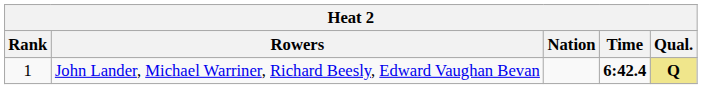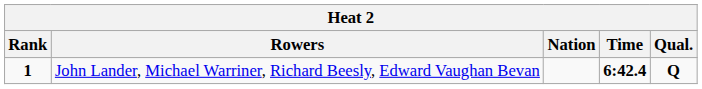row 3 | Rank: normal -> bold
row 3 | Qual.: khaki background -> no background
